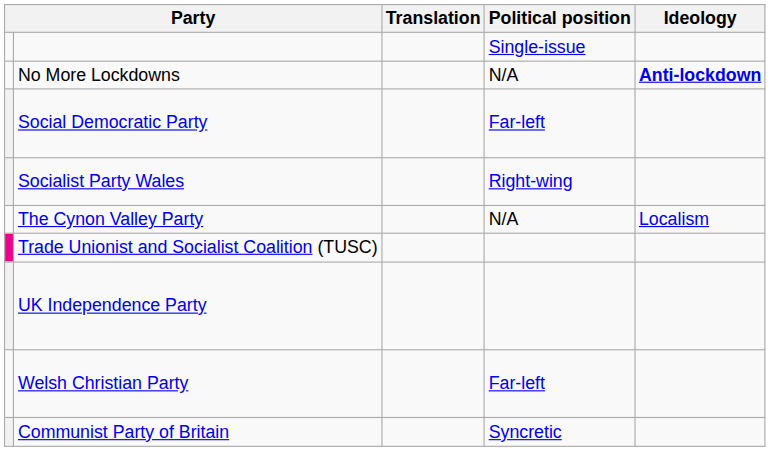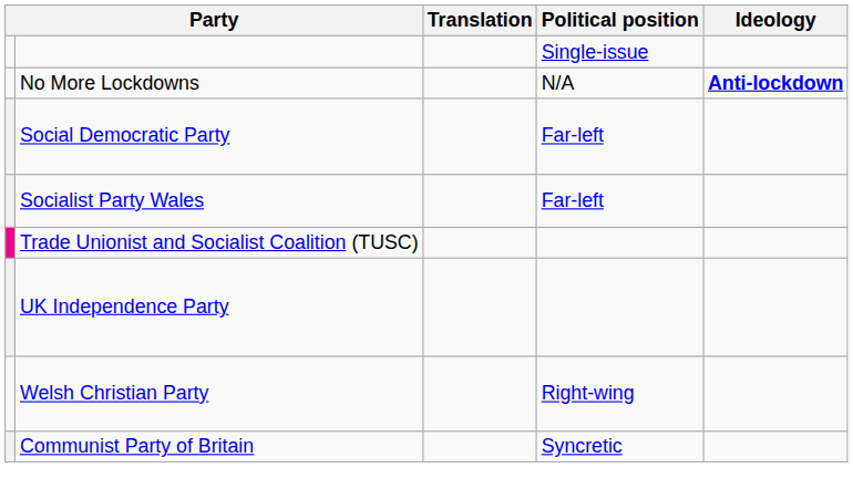Socialist Party Wales | Political position: Right-wing -> Far-left
- row: The Cynon Valley Party | N/A | Localism
Welsh Christian Party | Political position: Far-left -> Right-wing
